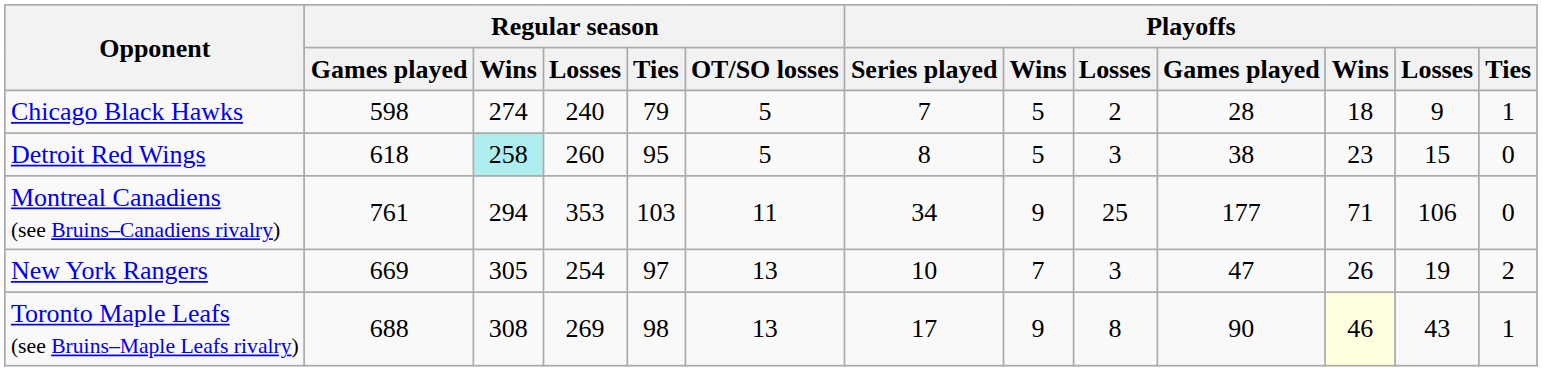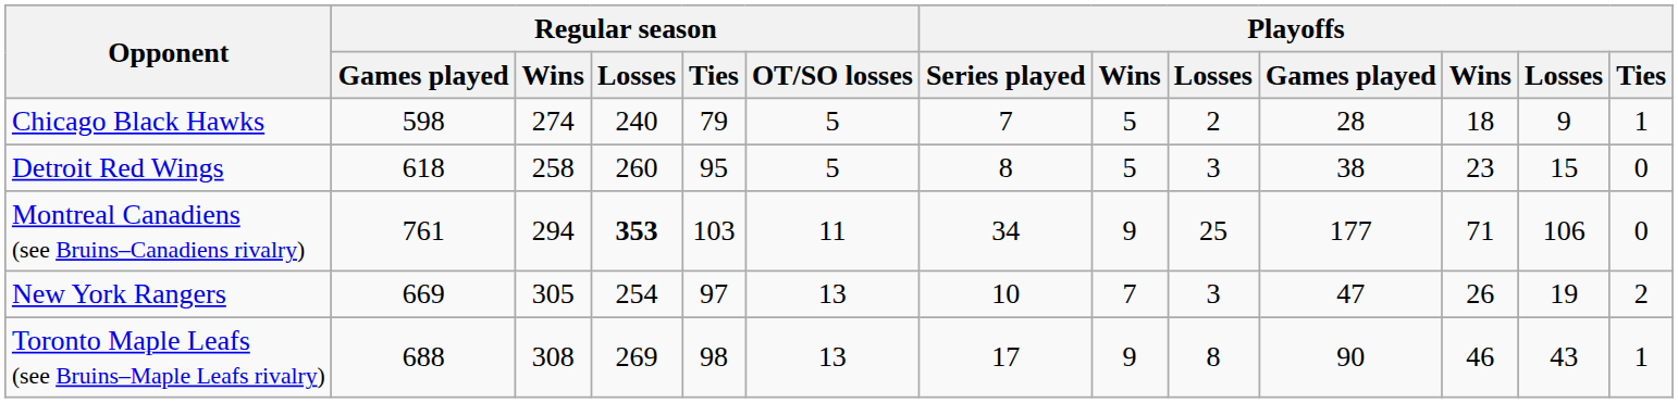Detroit Red Wings | Regular season / Wins: paleturquoise background -> no background
Montreal Canadiens (see Bruins–Canadiens rivalry) | Regular season / Losses: normal -> bold
Toronto Maple Leafs (see Bruins–Maple Leafs rivalry) | column 11: lightyellow background -> no background
